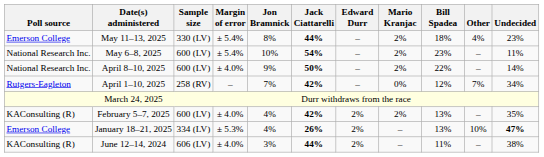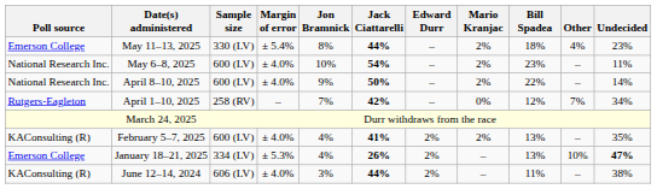May 6–8, 2025 | Margin of error: ± 5.4% -> ± 4.0%
February 5–7, 2025 | Jack Ciattarelli: 42% -> 41%
